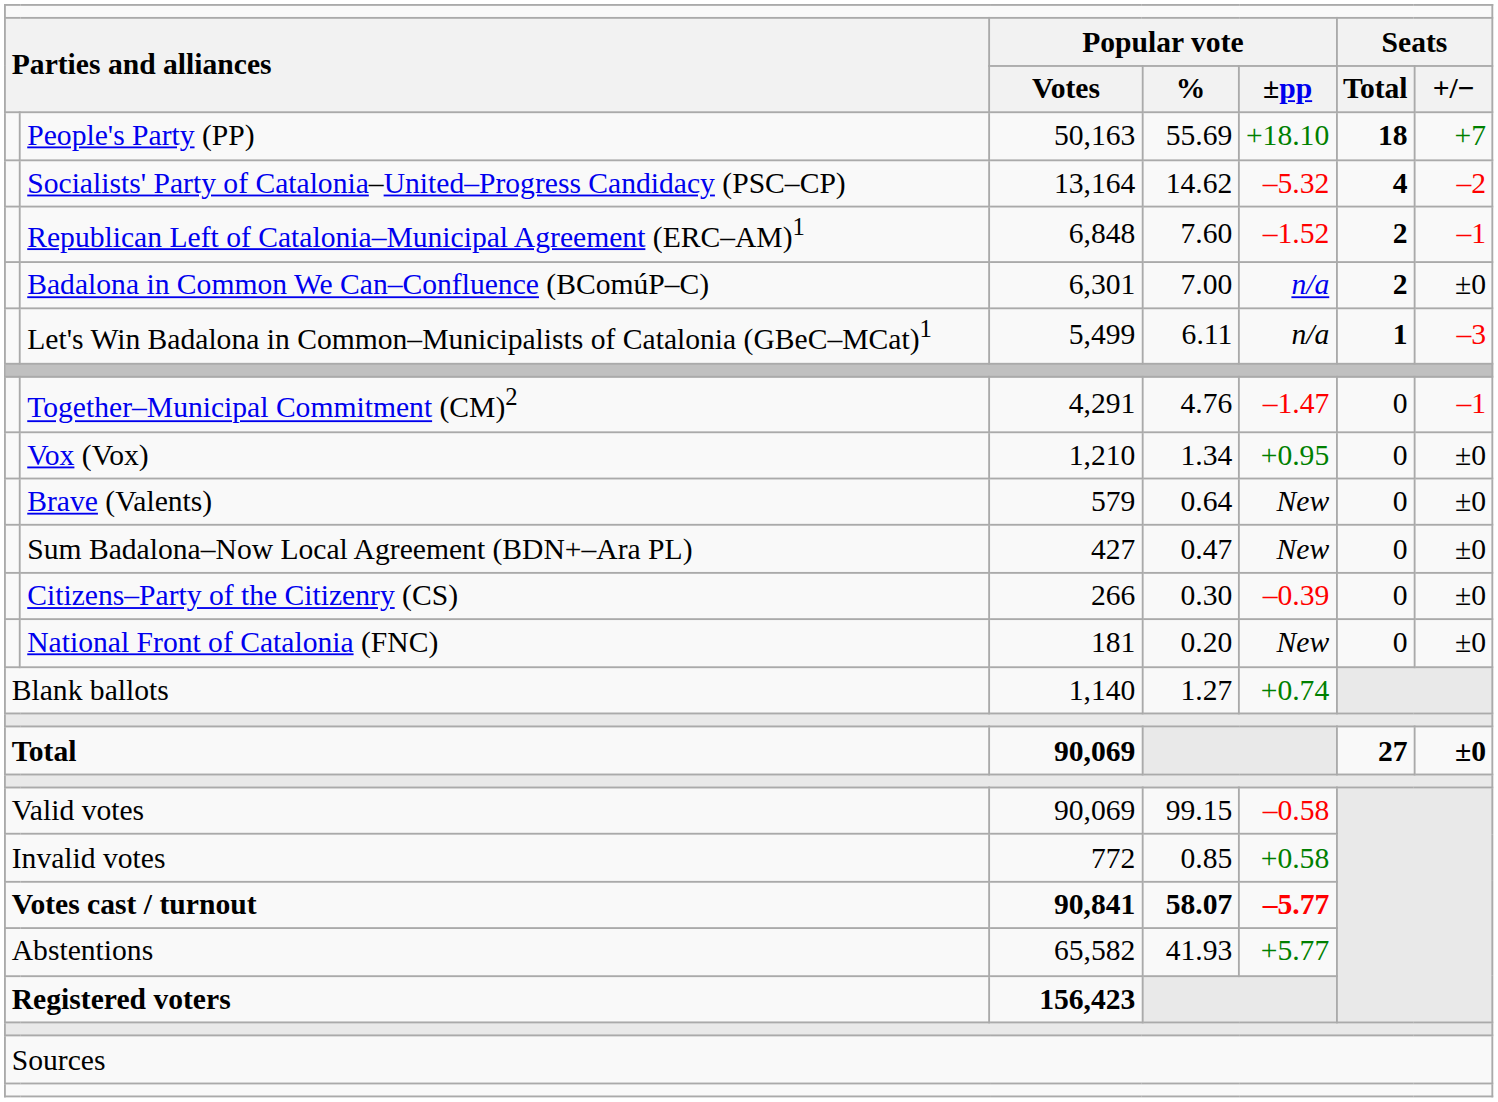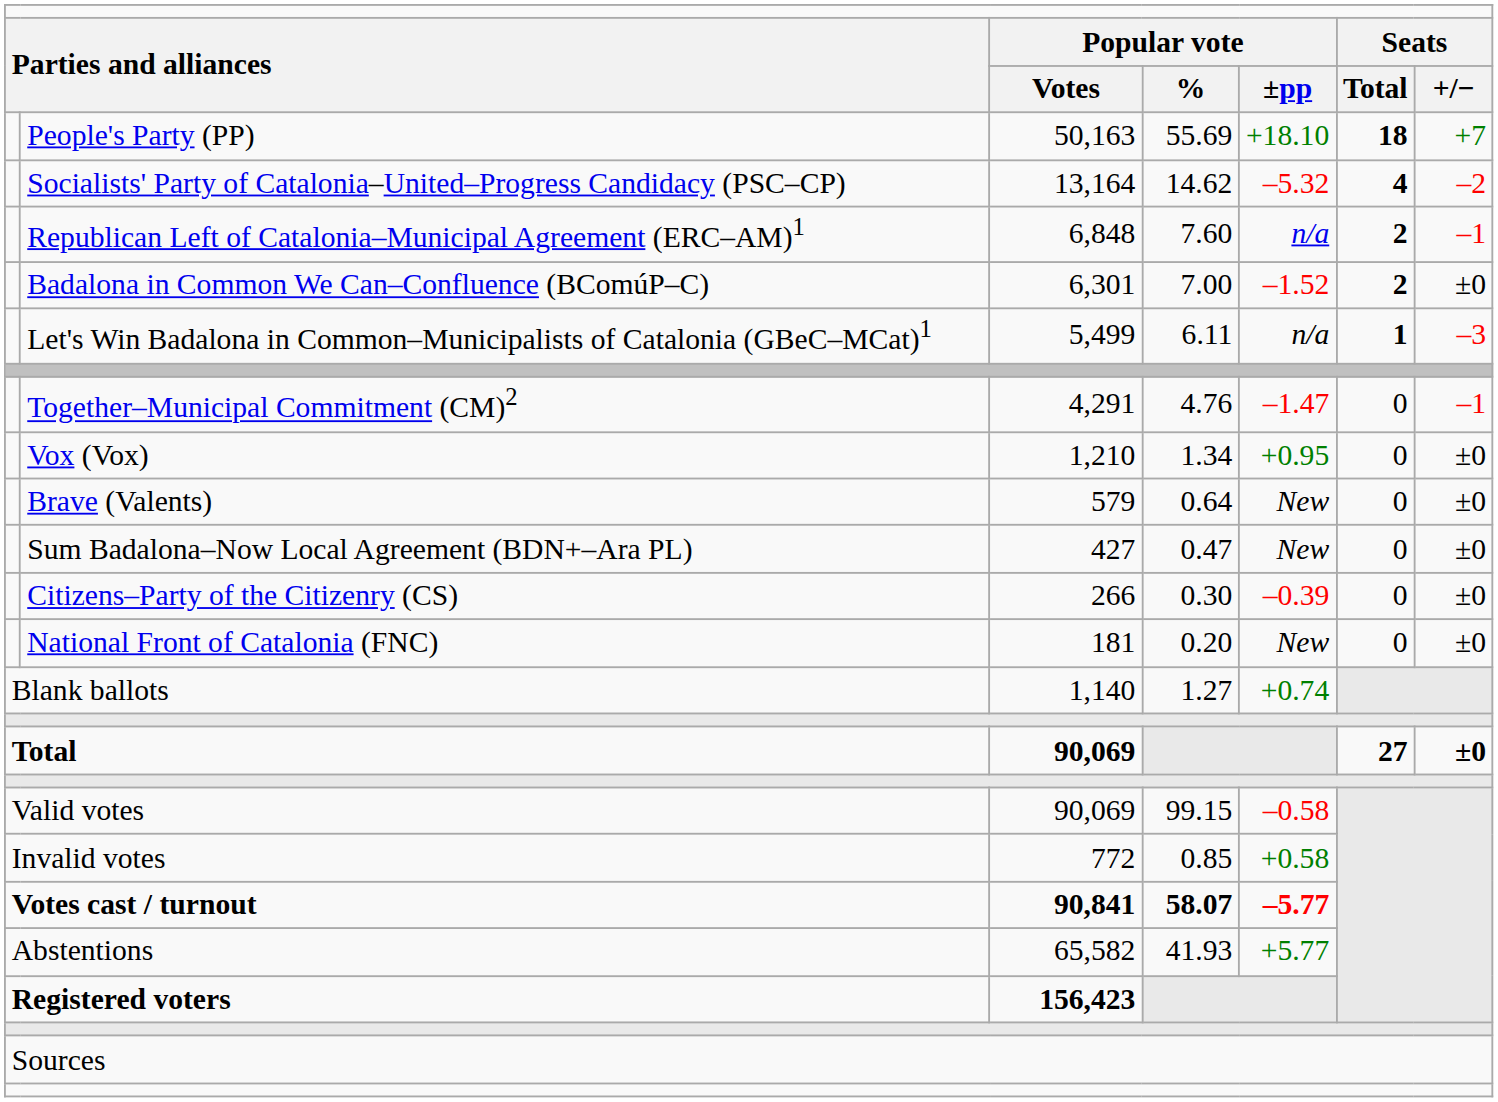Republican Left of Catalonia–Municipal Agreement (ERC–AM)1 | column 5: –1.52 -> n/a
Badalona in Common We Can–Confluence (BComúP–C) | column 5: n/a -> –1.52
